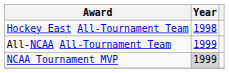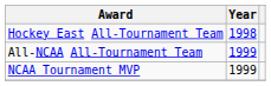NCAA Tournament MVP | Year: lightgrey background -> no background
